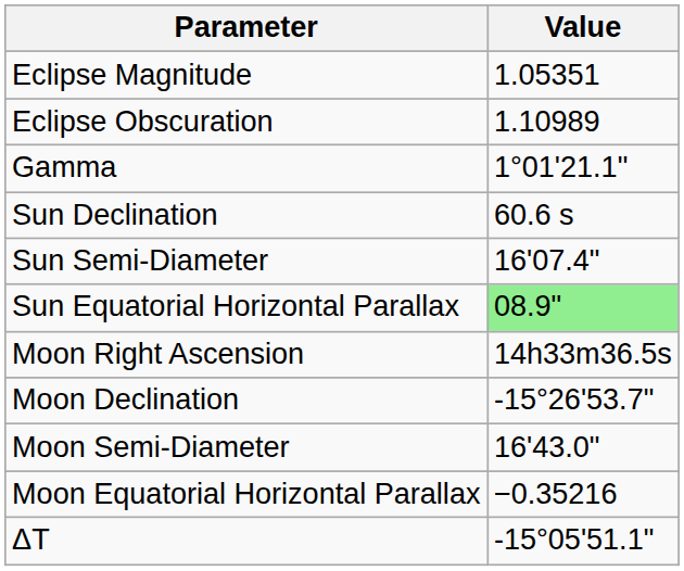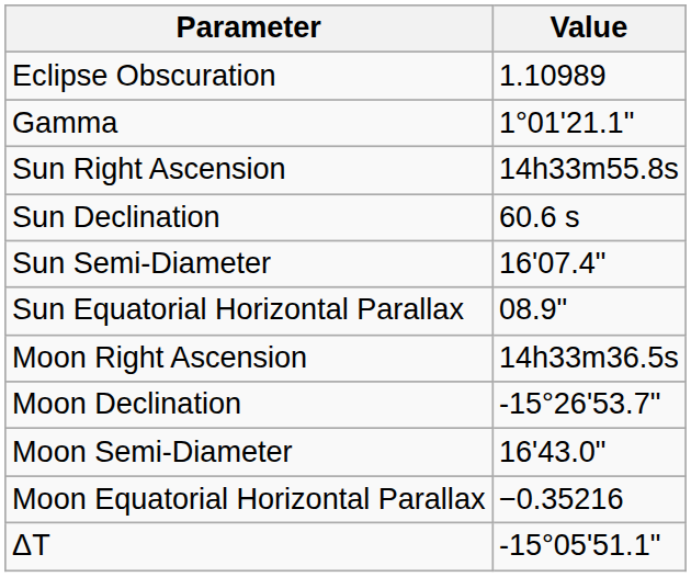- row: Eclipse Magnitude | 1.05351
+ row: Sun Right Ascension | 14h33m55.8s
Sun Equatorial Horizontal Parallax | Value: lightgreen background -> no background
